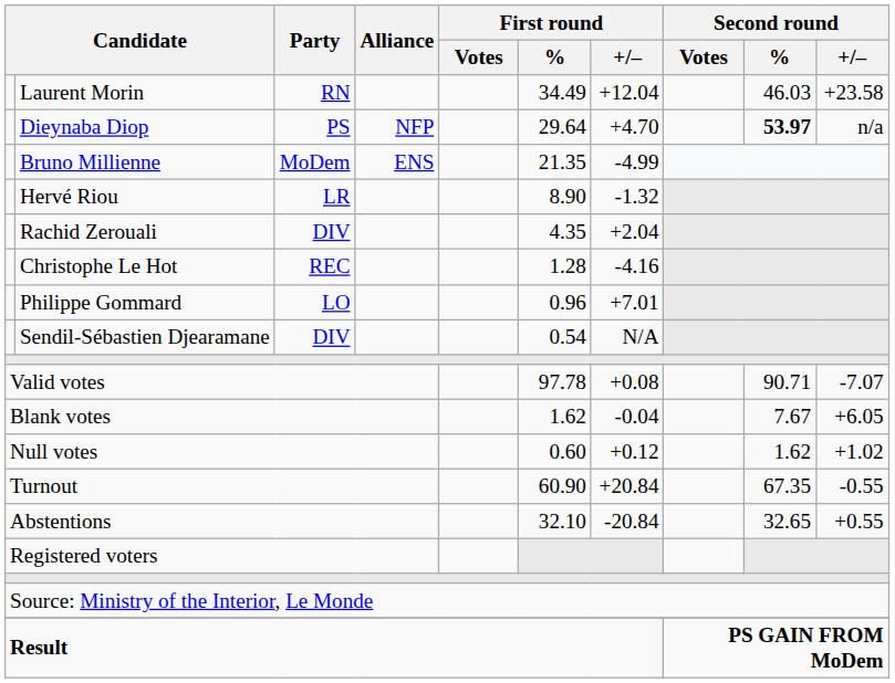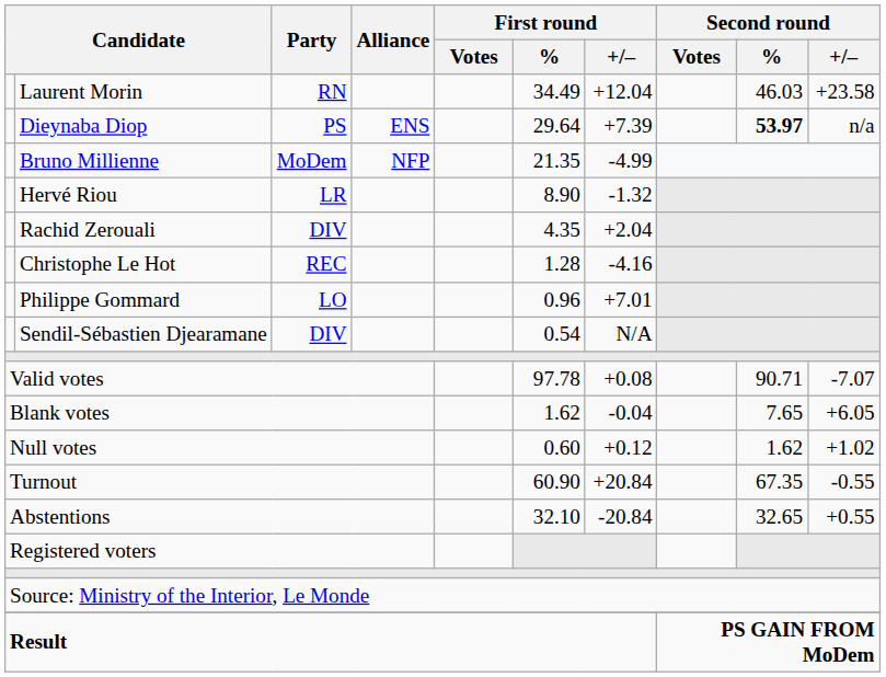Dieynaba Diop | Alliance: NFP -> ENS
Dieynaba Diop | First round / +/–: +4.70 -> +7.39
Bruno Millienne | Alliance: ENS -> NFP
Blank votes | Second round / %: 7.67 -> 7.65
